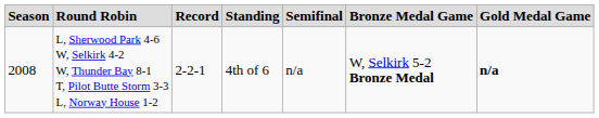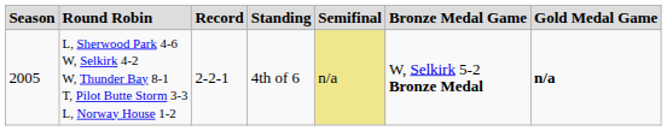row 2 | column 1: 2008 -> 2005
row 2 | column 5: no background -> khaki background
